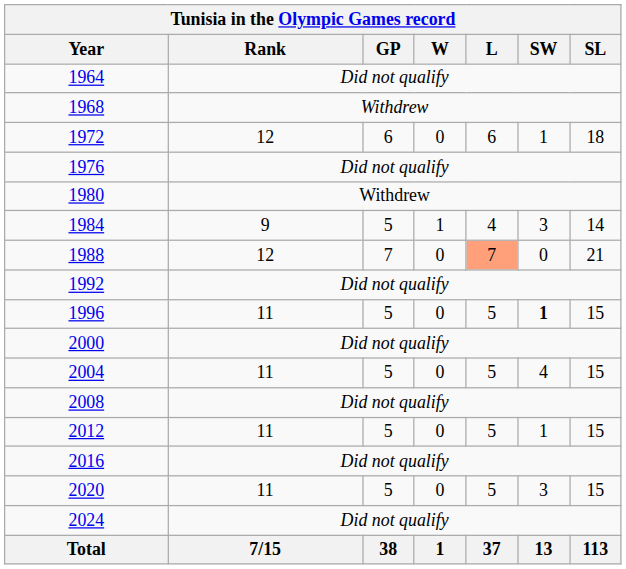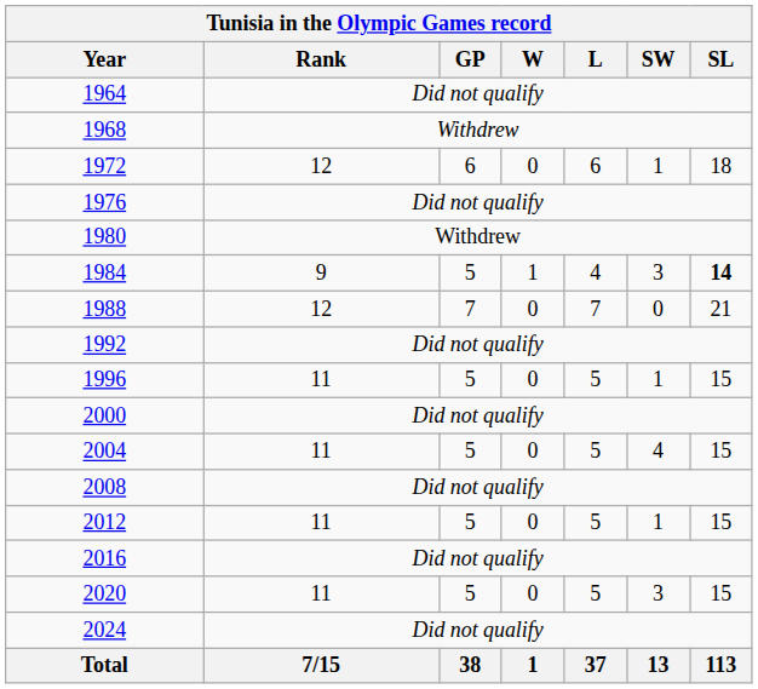1984 | SL: normal -> bold
1988 | L: lightsalmon background -> no background
1996 | SW: bold -> normal
